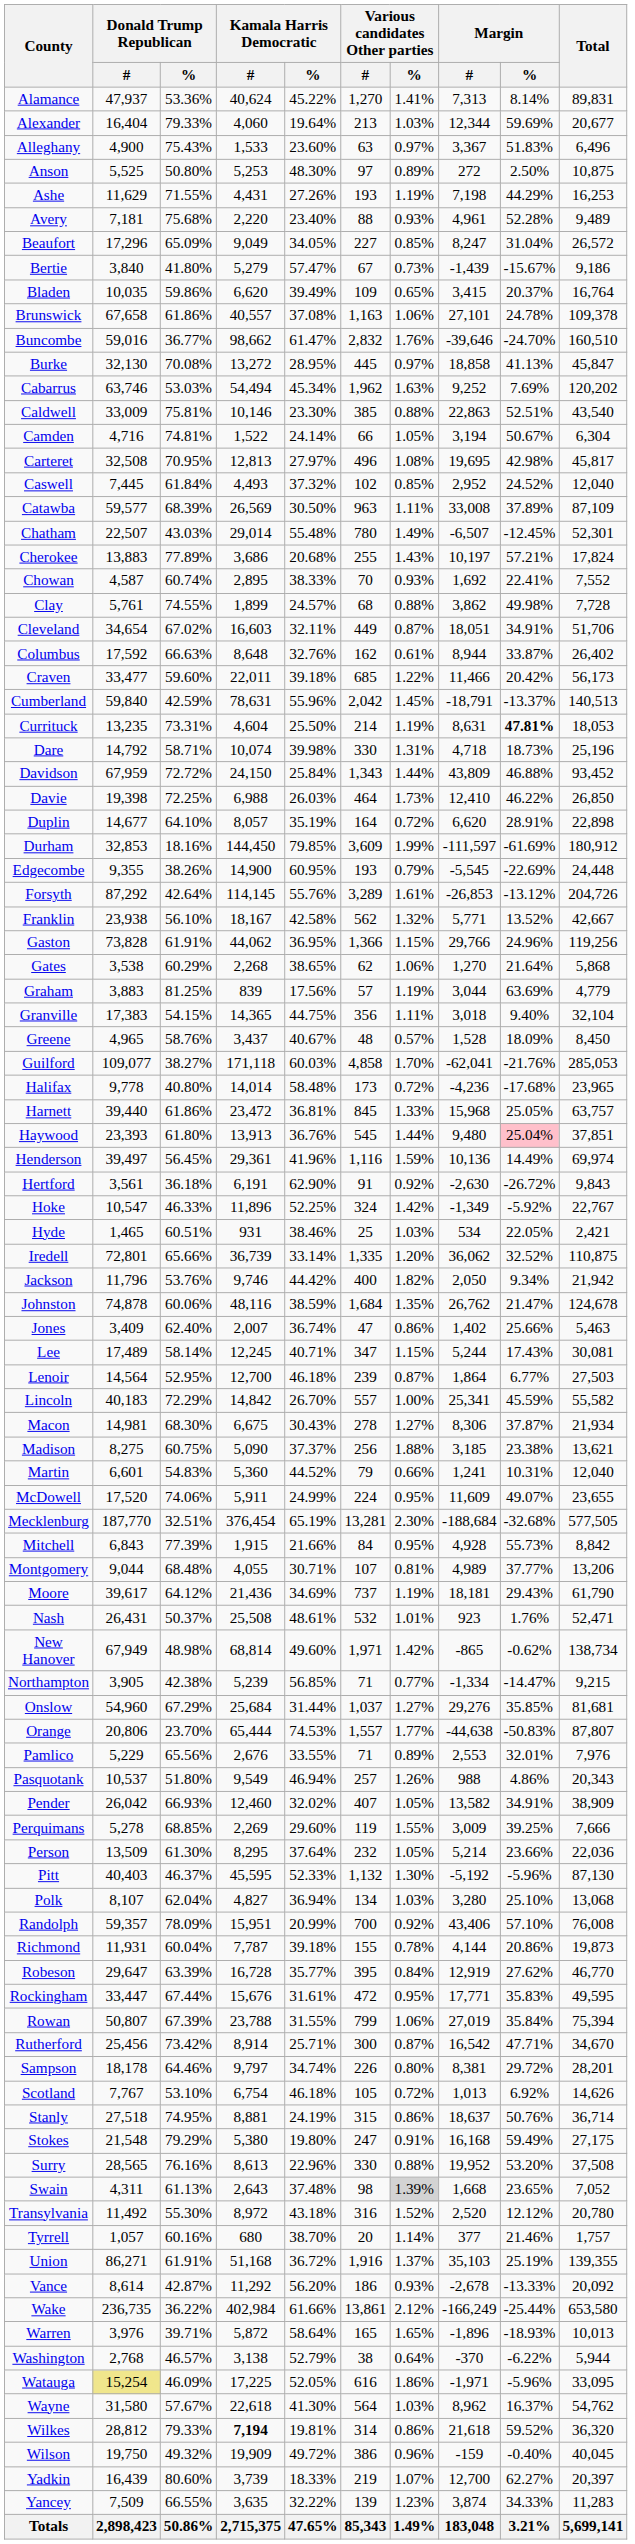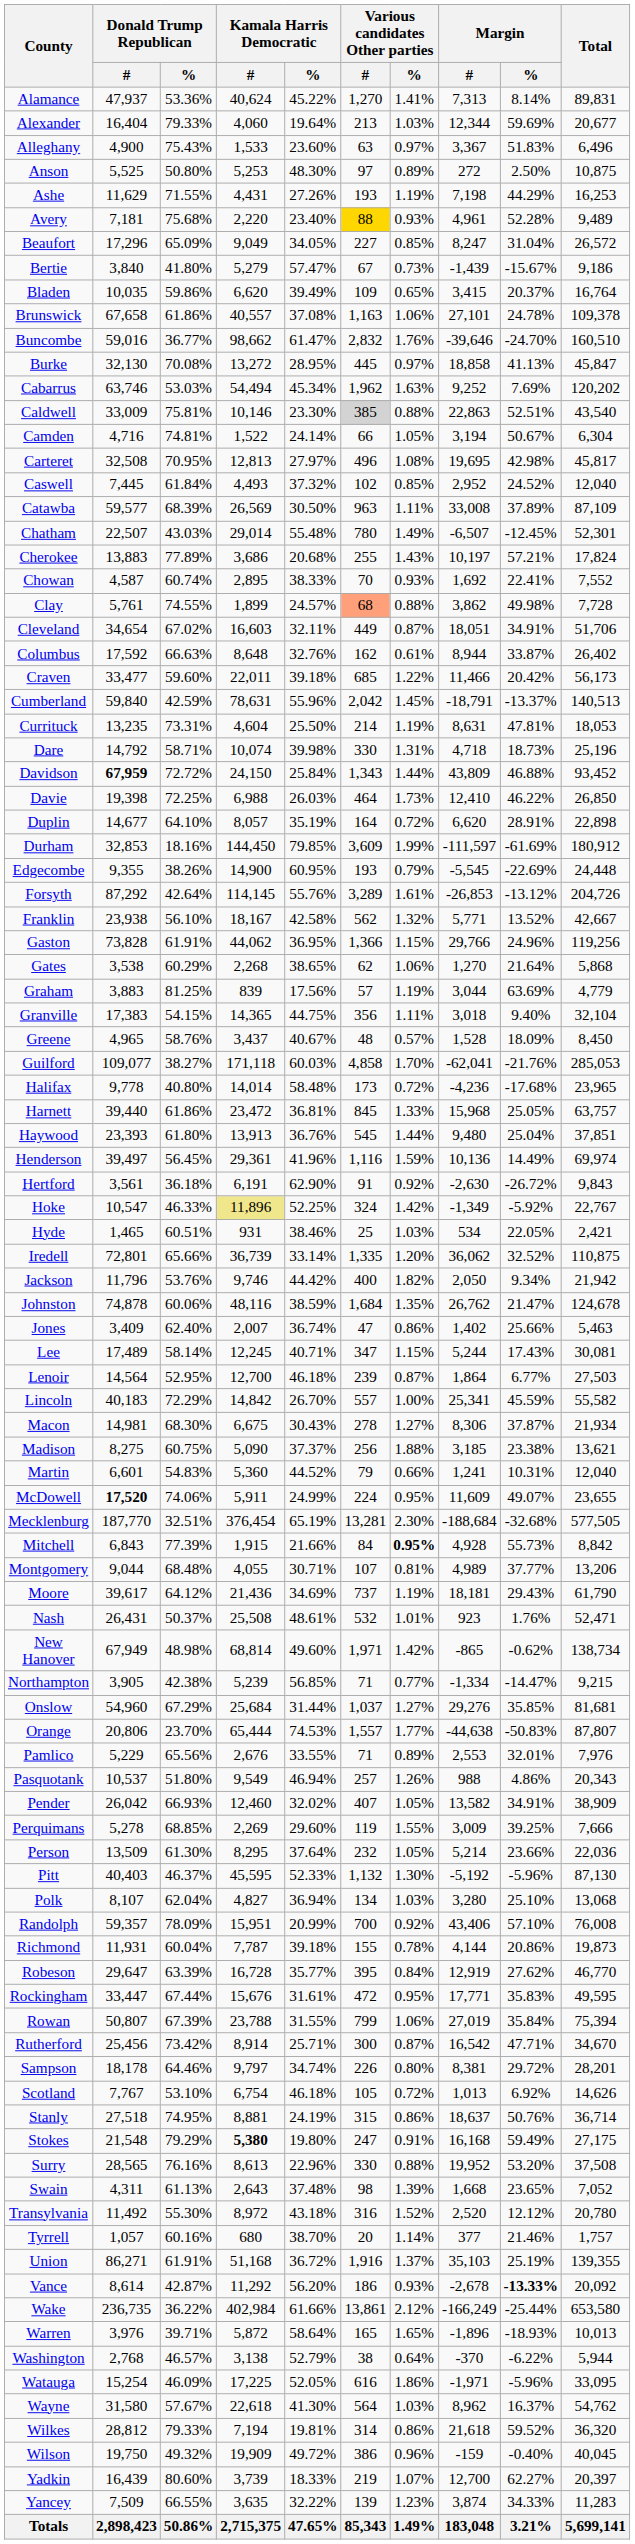Avery | Various candidates Other parties / #: no background -> gold background
Caldwell | Various candidates Other parties / #: no background -> lightgrey background
Clay | Various candidates Other parties / #: no background -> lightsalmon background
Currituck | Margin / %: bold -> normal
Davidson | Donald Trump Republican / #: normal -> bold
Haywood | Margin / %: pink background -> no background
Hoke | Kamala Harris Democratic / #: no background -> khaki background
McDowell | Donald Trump Republican / #: normal -> bold
Mitchell | Various candidates Other parties / %: normal -> bold
Stokes | Kamala Harris Democratic / #: normal -> bold
Swain | Various candidates Other parties / %: lightgrey background -> no background
Vance | Margin / %: normal -> bold
Watauga | Donald Trump Republican / #: khaki background -> no background
Wilkes | Kamala Harris Democratic / #: bold -> normal
